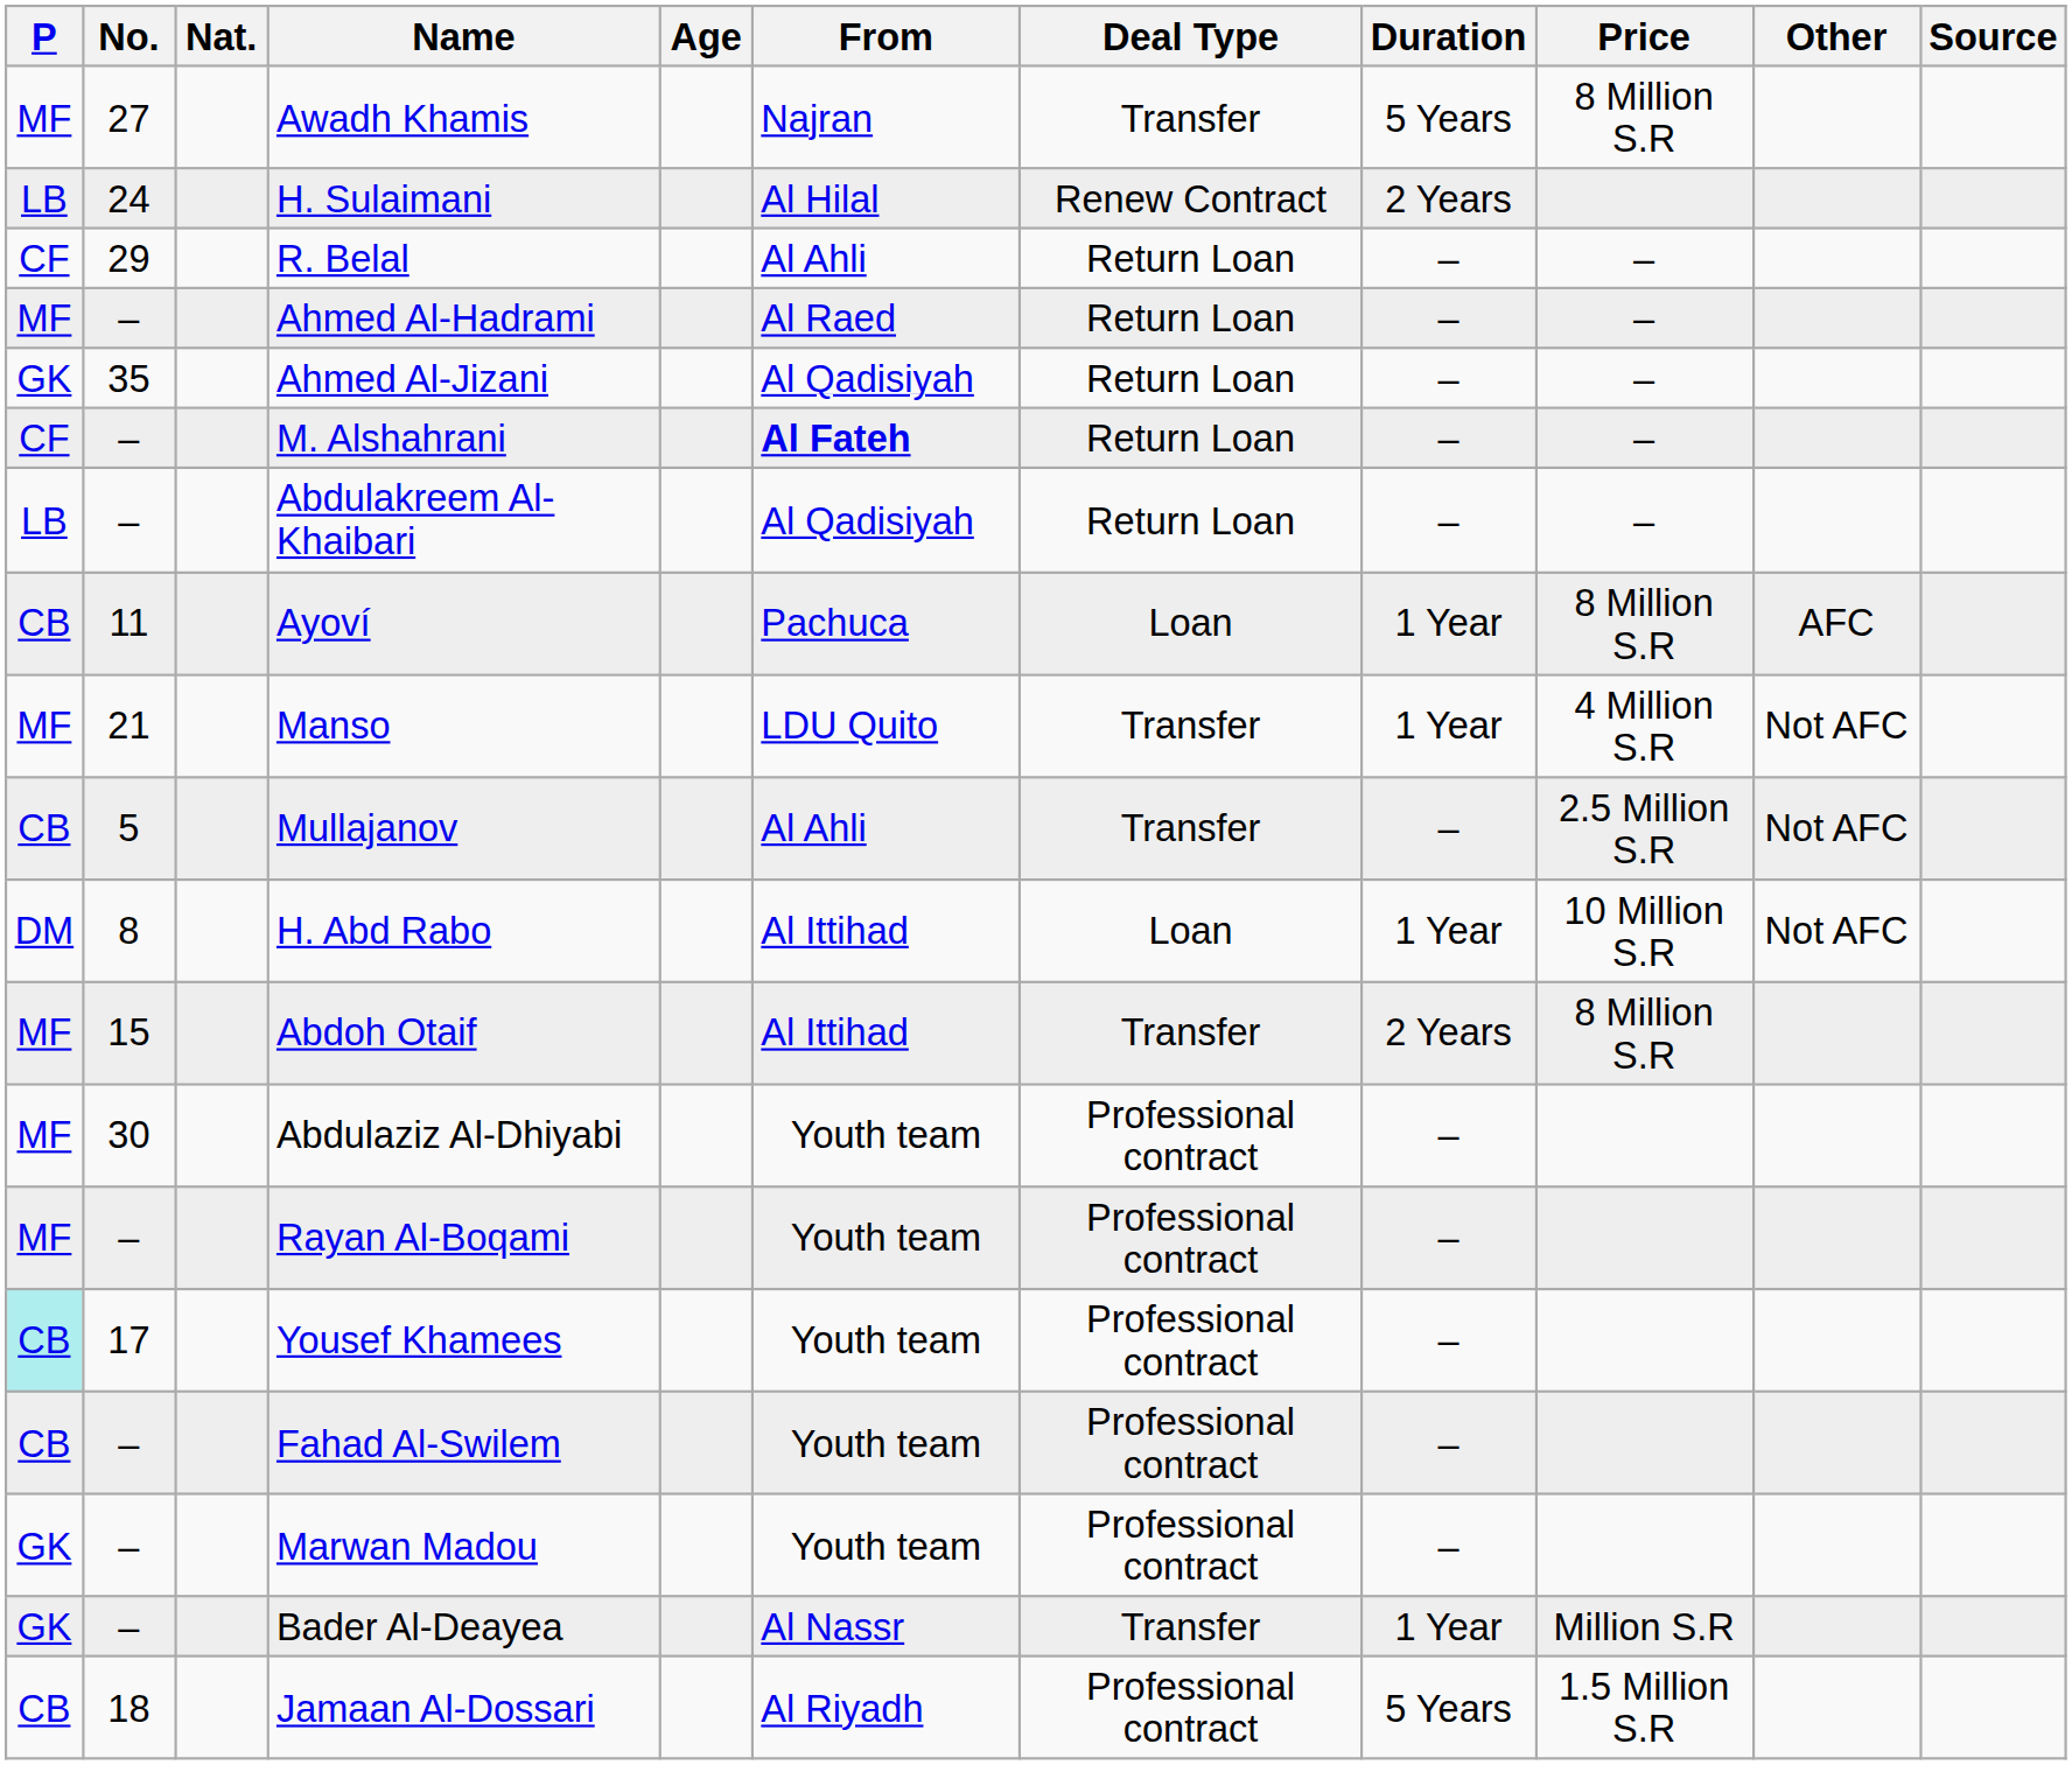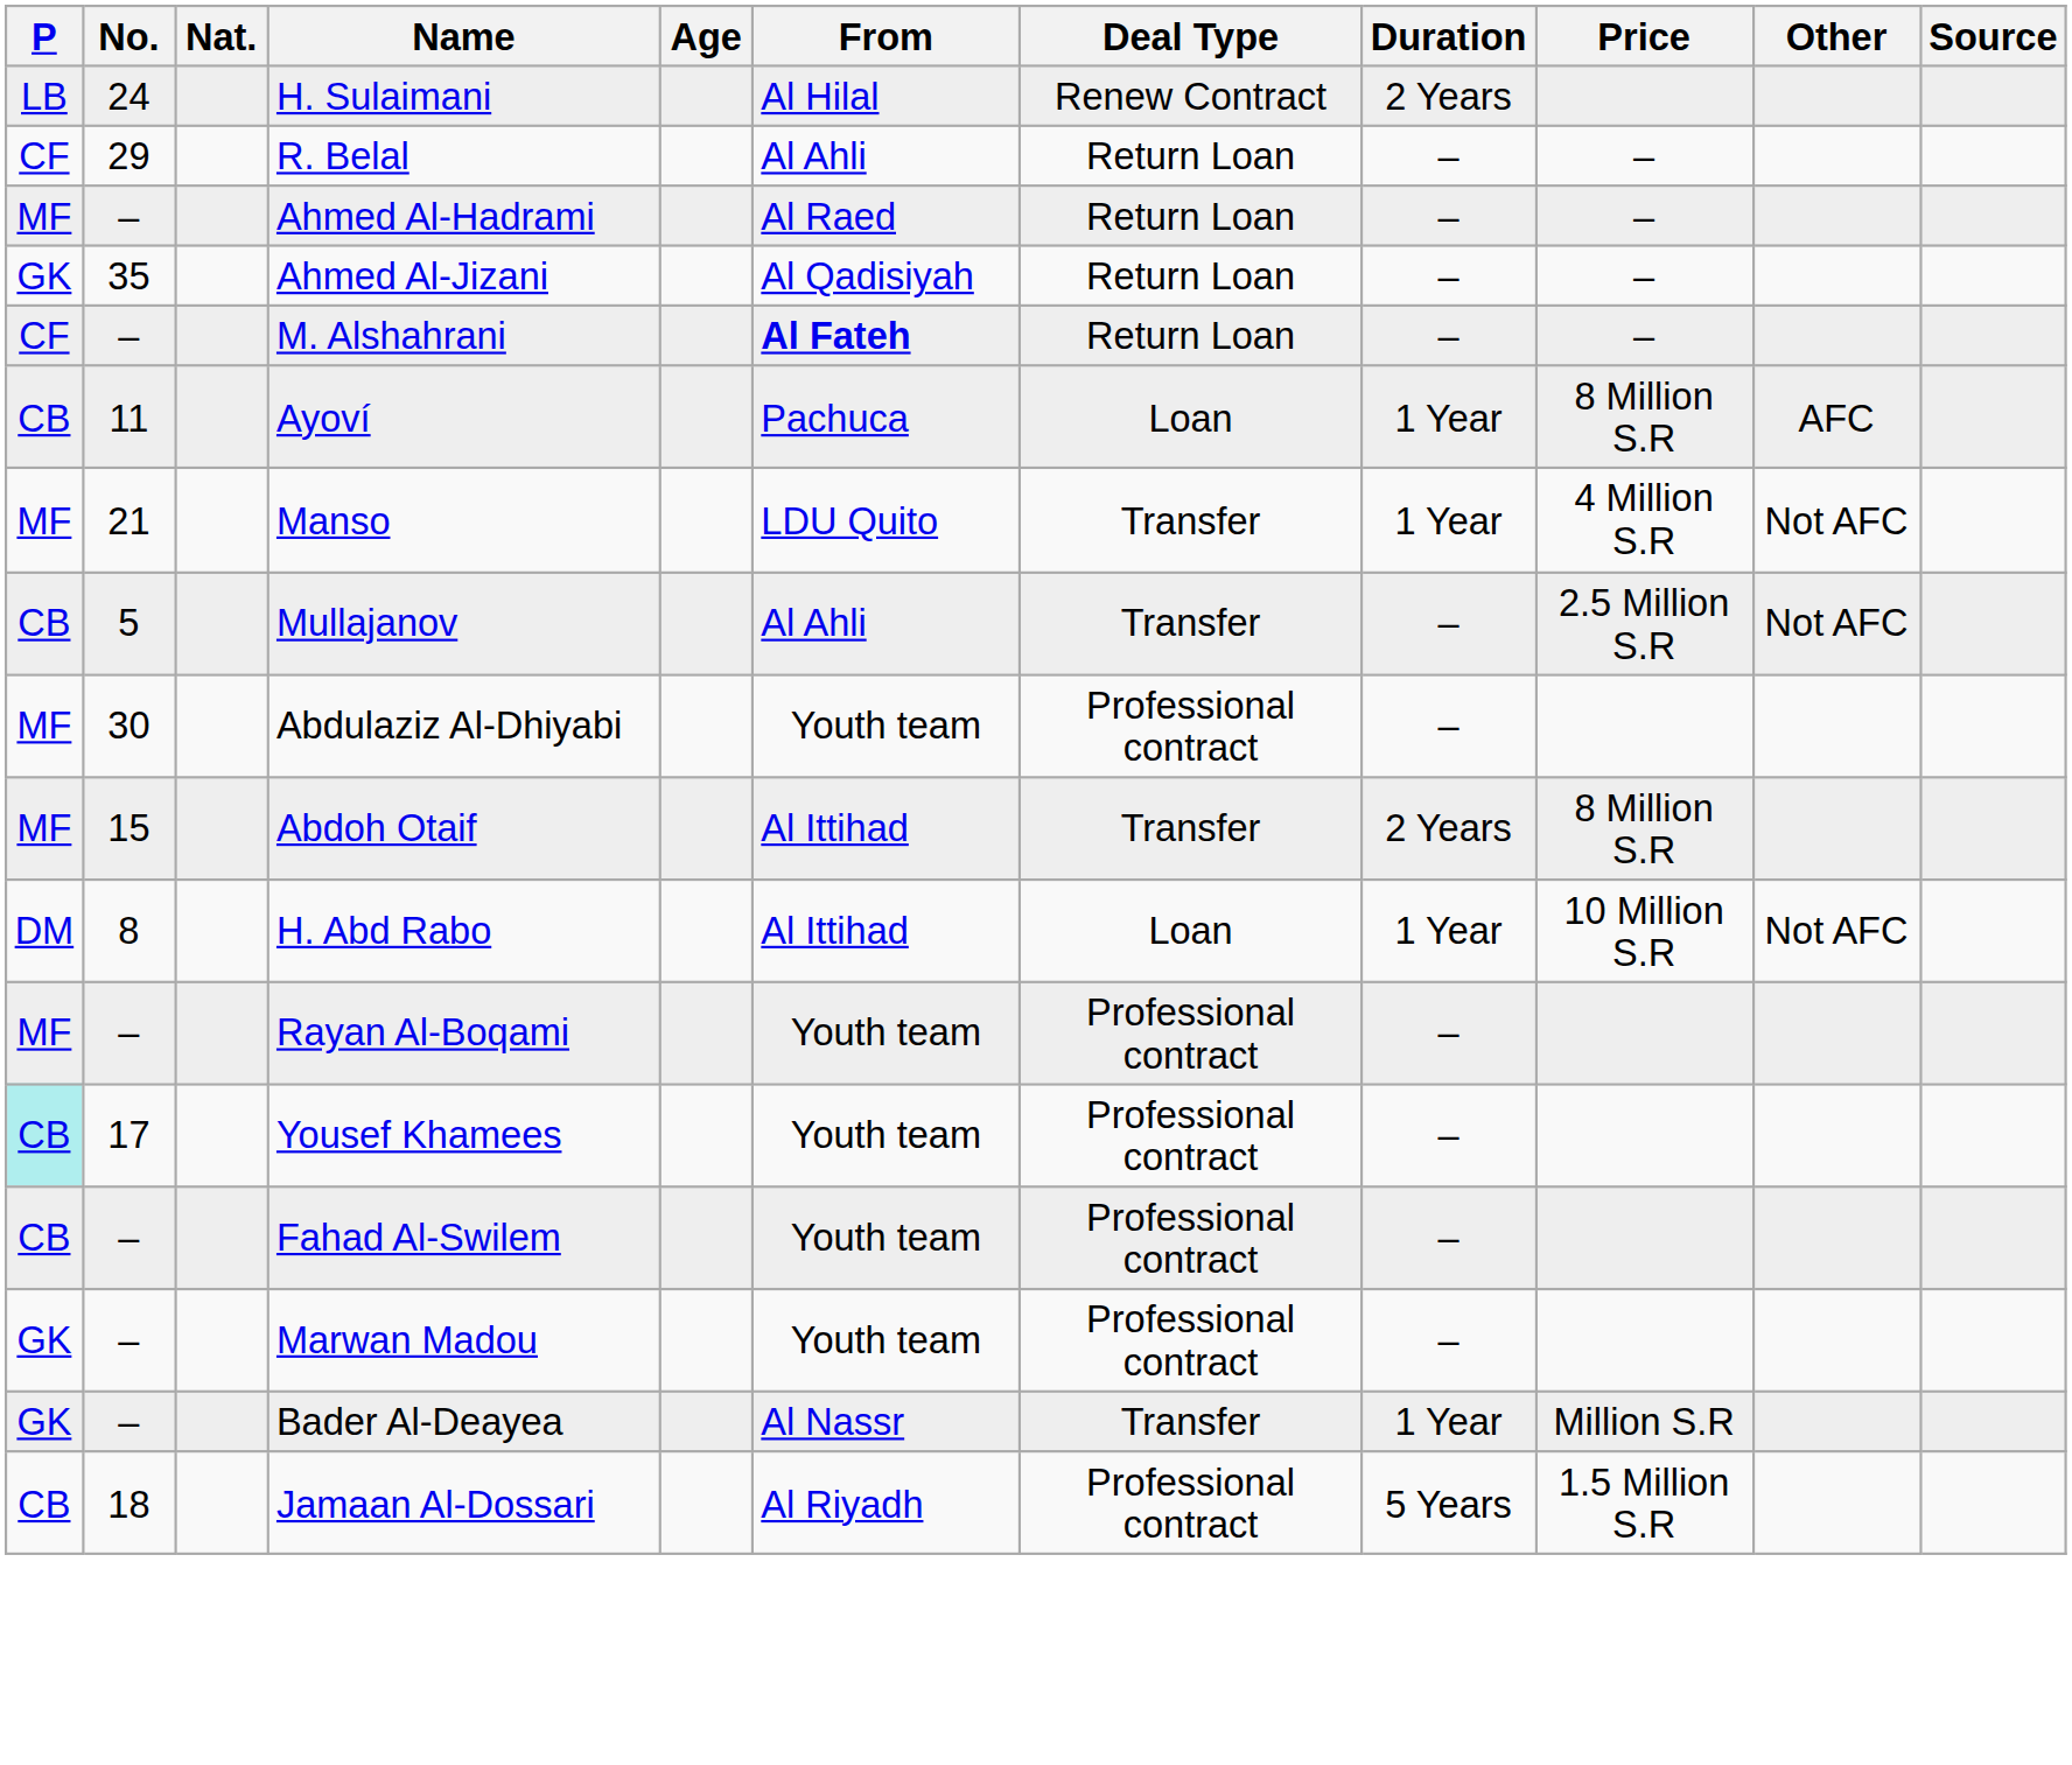- row: MF | 27 | Awadh Khamis | Najran | Transfer | 5 Years | 8 Million S.R
- row: LB | – | Abdulakreem Al-Khaibari | Al Qadisiyah | Return Loan | – | –
rows swapped: H. Abd Rabo <-> Abdulaziz Al-Dhiyabi
